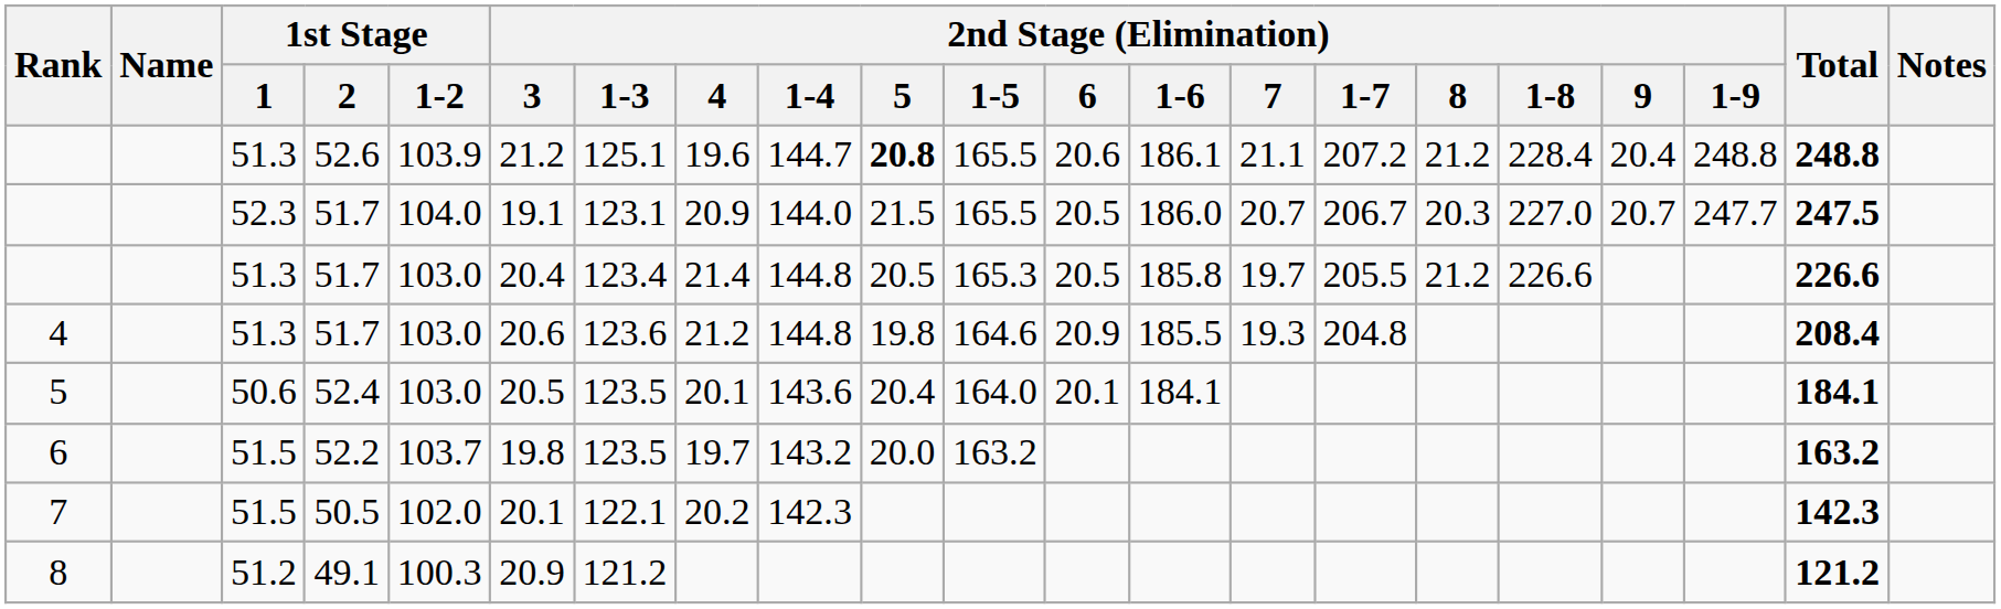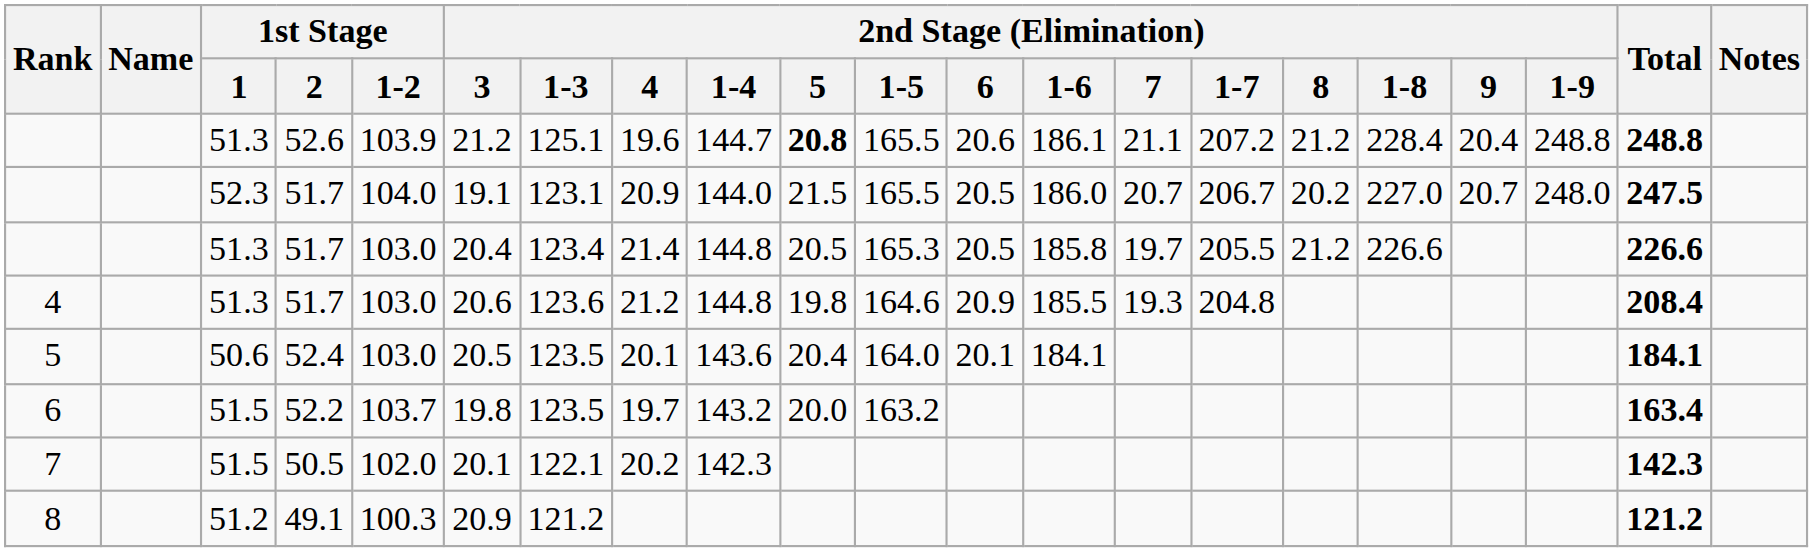row 4 | 2nd Stage (Elimination) / 8: 20.3 -> 20.2
row 4 | 2nd Stage (Elimination) / 1-9: 247.7 -> 248.0
row 8 | Total: 163.2 -> 163.4
